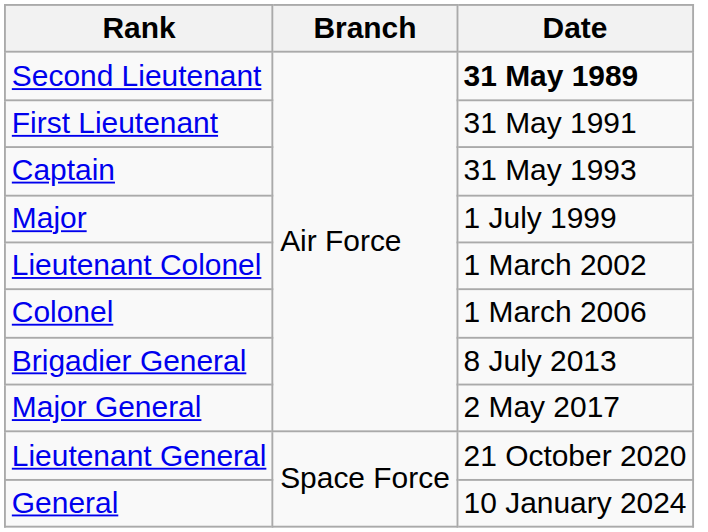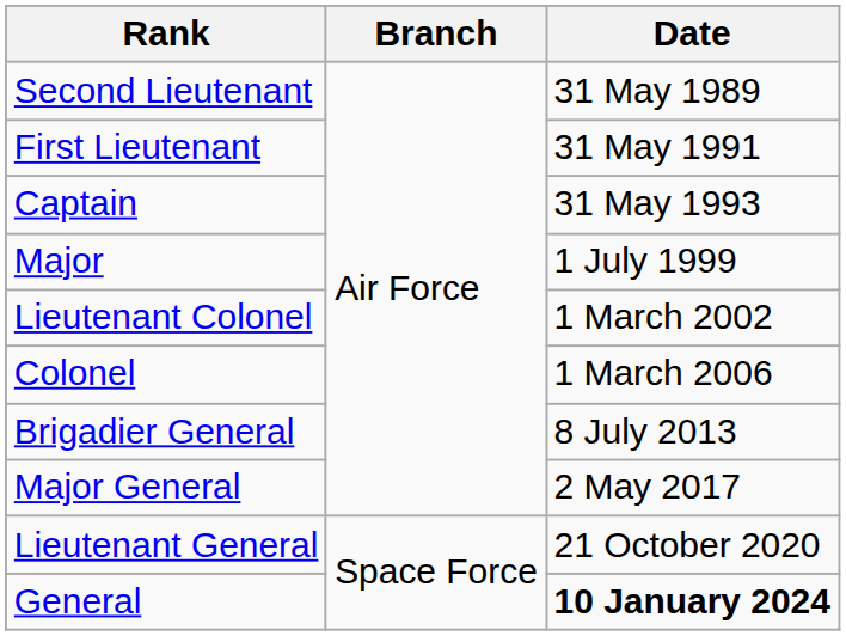Second Lieutenant | Date: bold -> normal
General | Date: normal -> bold
